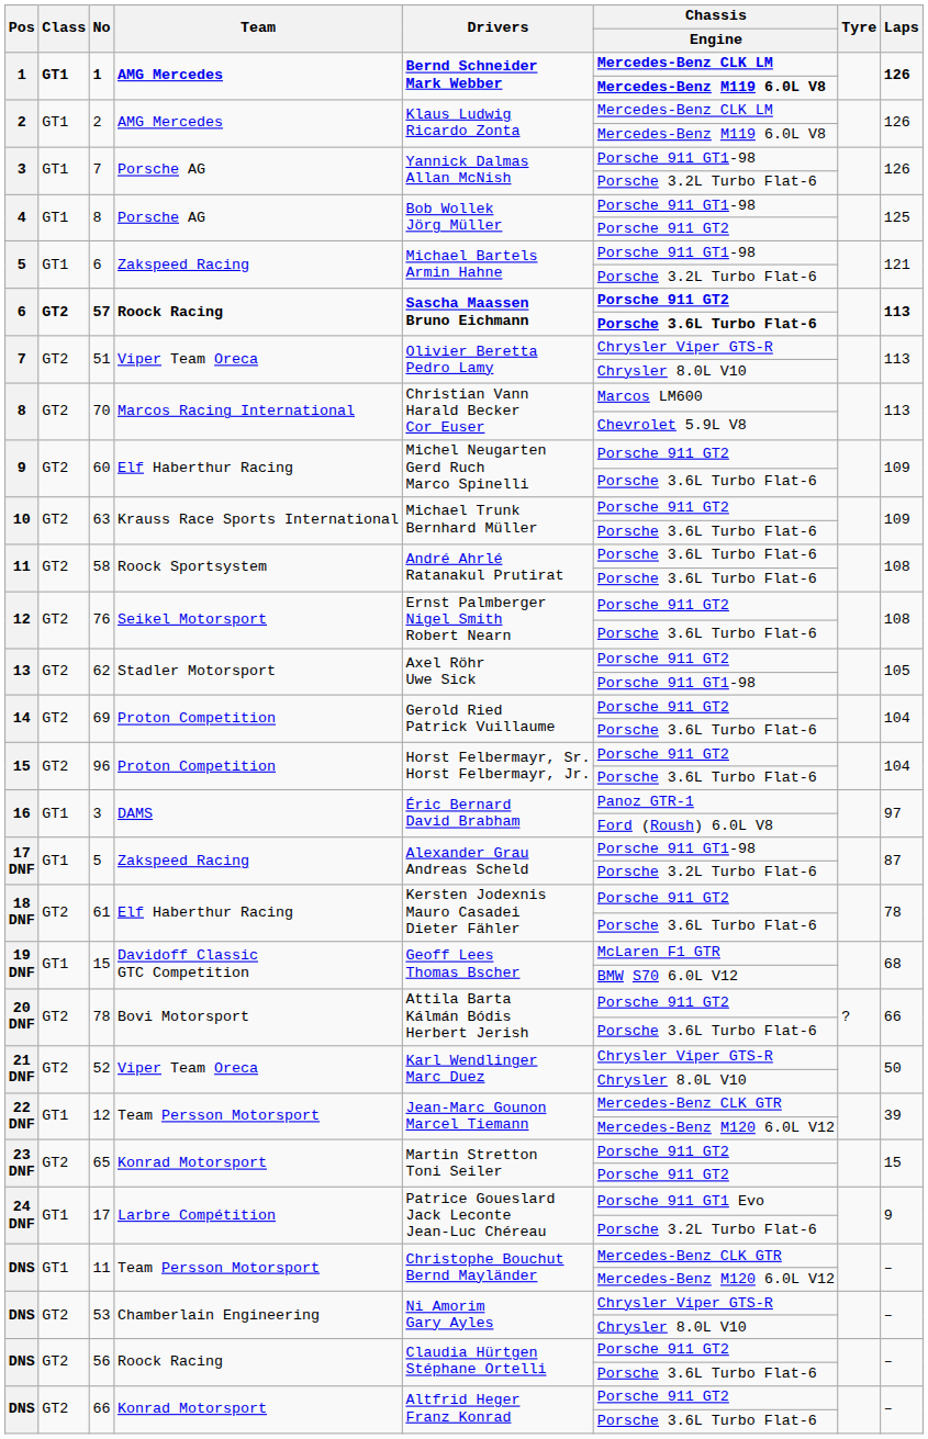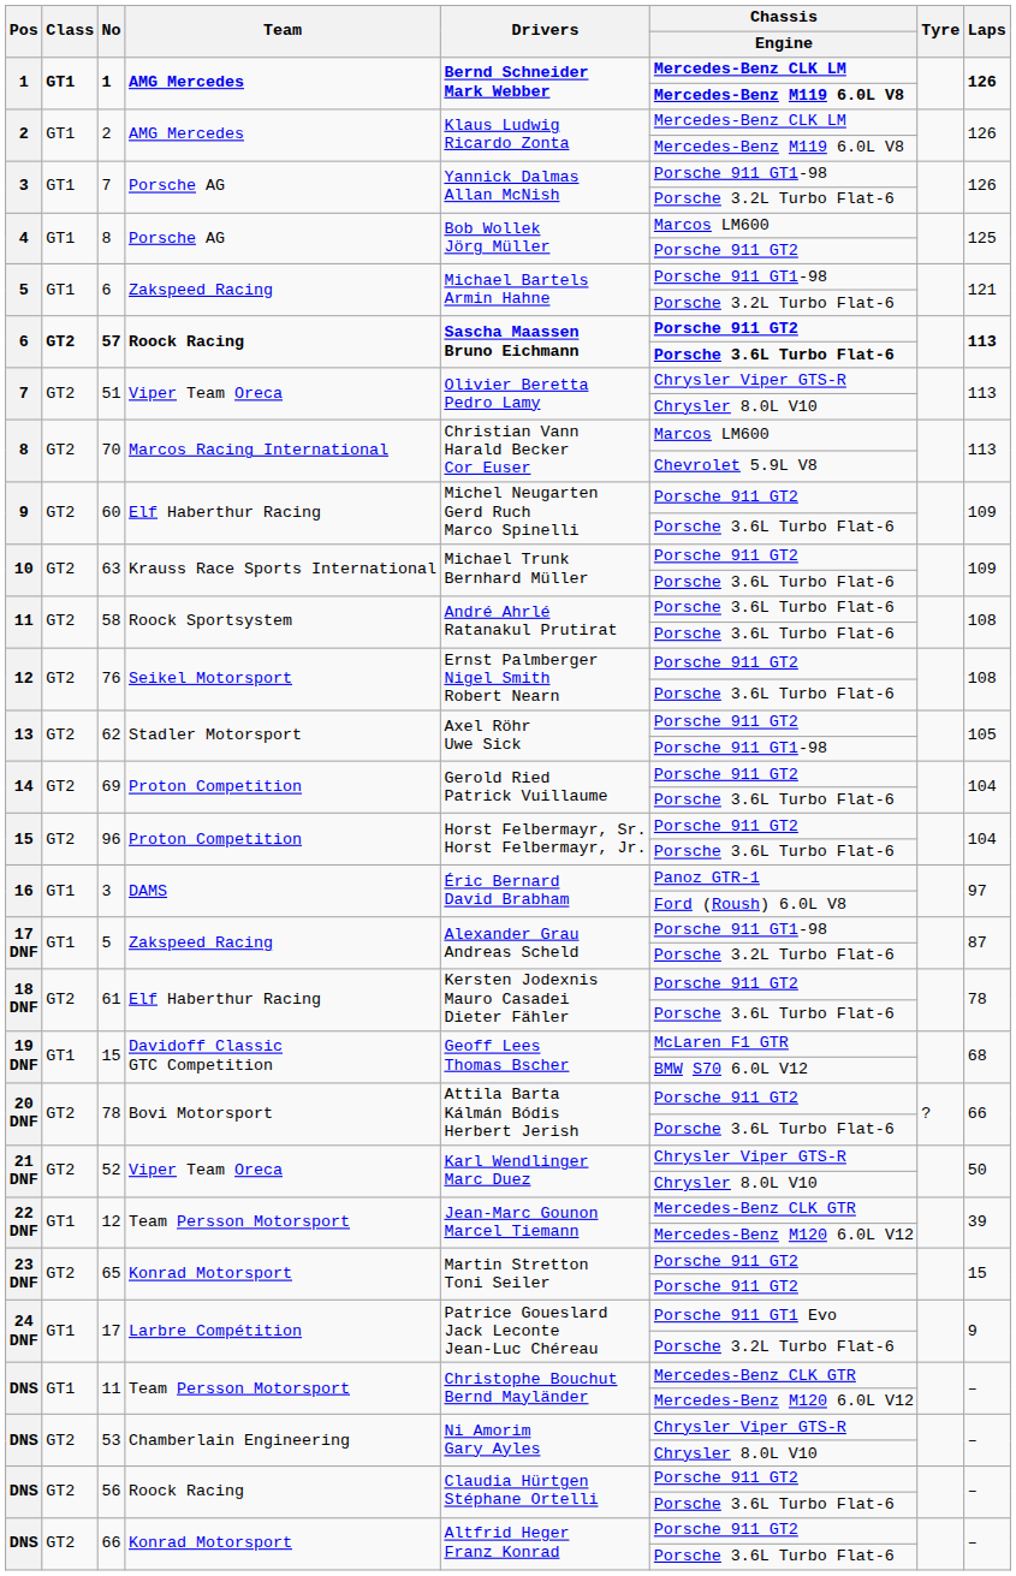row 9 | Chassis / Engine: Porsche 911 GT1-98 -> Marcos LM600
